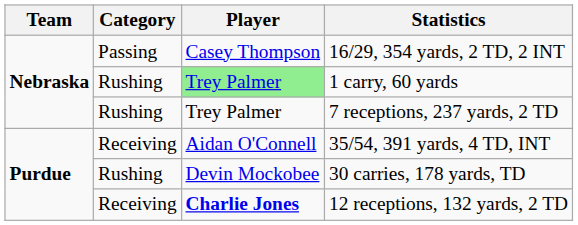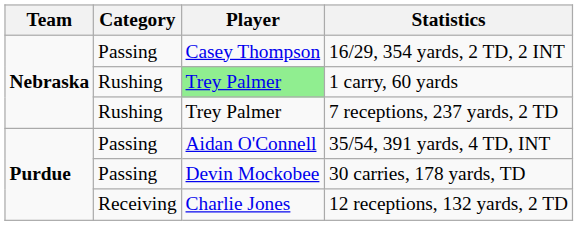35/54, 391 yards, 4 TD, INT | Category: Receiving -> Passing
30 carries, 178 yards, TD | Category: Rushing -> Passing
12 receptions, 132 yards, 2 TD | Player: bold -> normal
